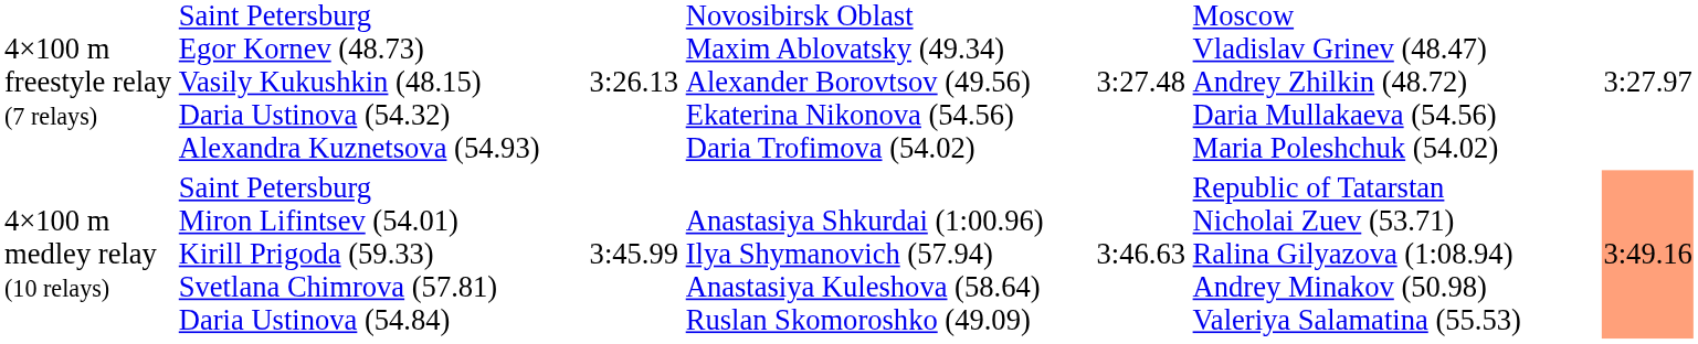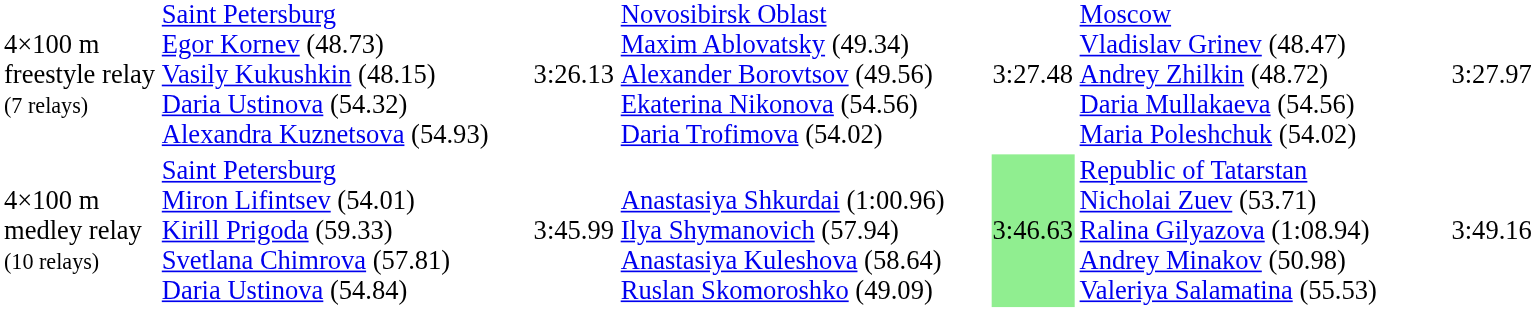4×100 m medley relay (10 relays) | column 5: no background -> lightgreen background
4×100 m medley relay (10 relays) | column 7: lightsalmon background -> no background
